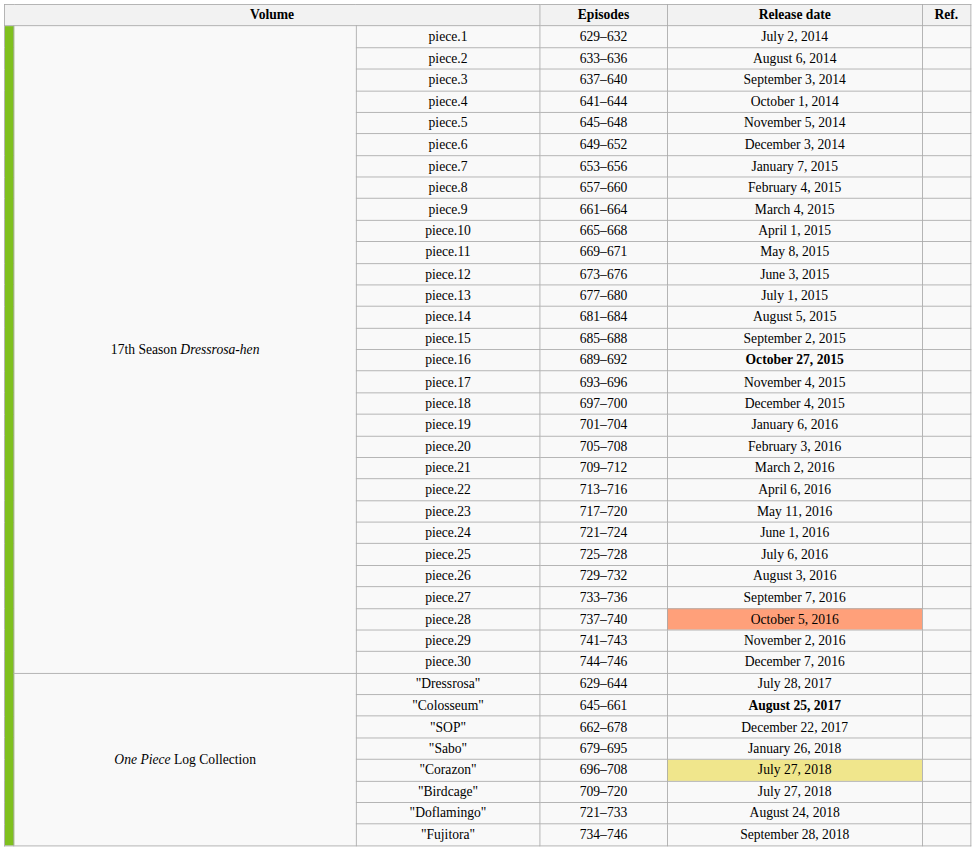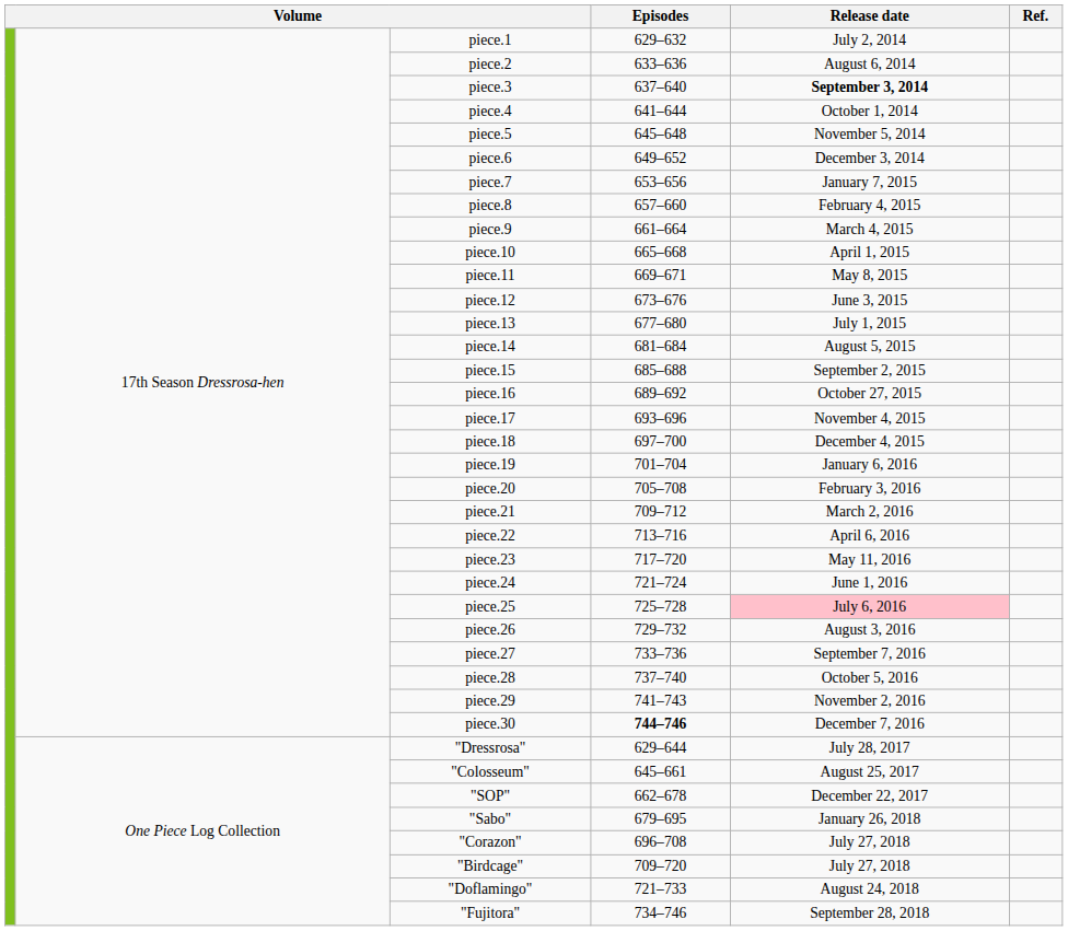piece.3 | Release date: normal -> bold
piece.16 | Release date: bold -> normal
piece.25 | Release date: no background -> pink background
piece.28 | Release date: lightsalmon background -> no background
piece.30 | Episodes: normal -> bold
"Colosseum" | Release date: bold -> normal
"Corazon" | Release date: khaki background -> no background
